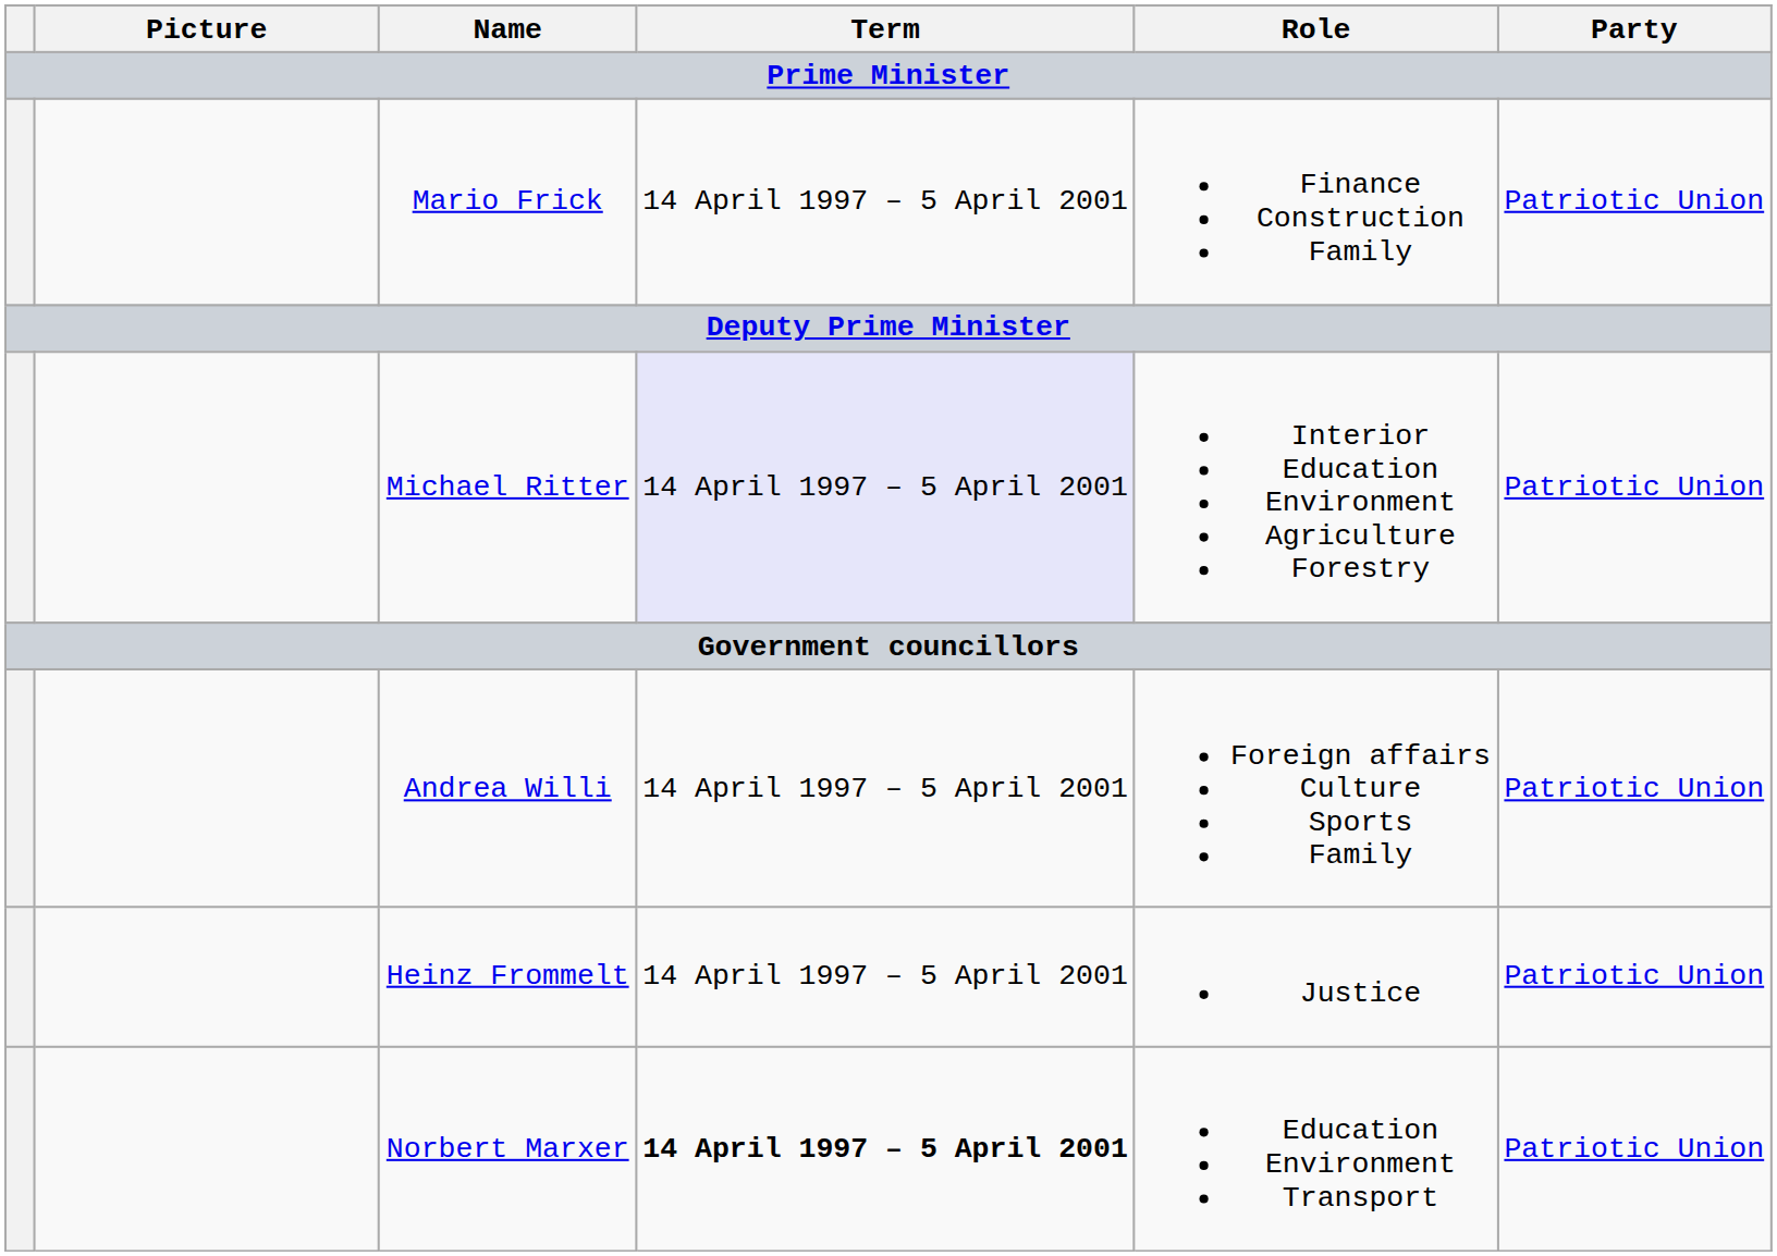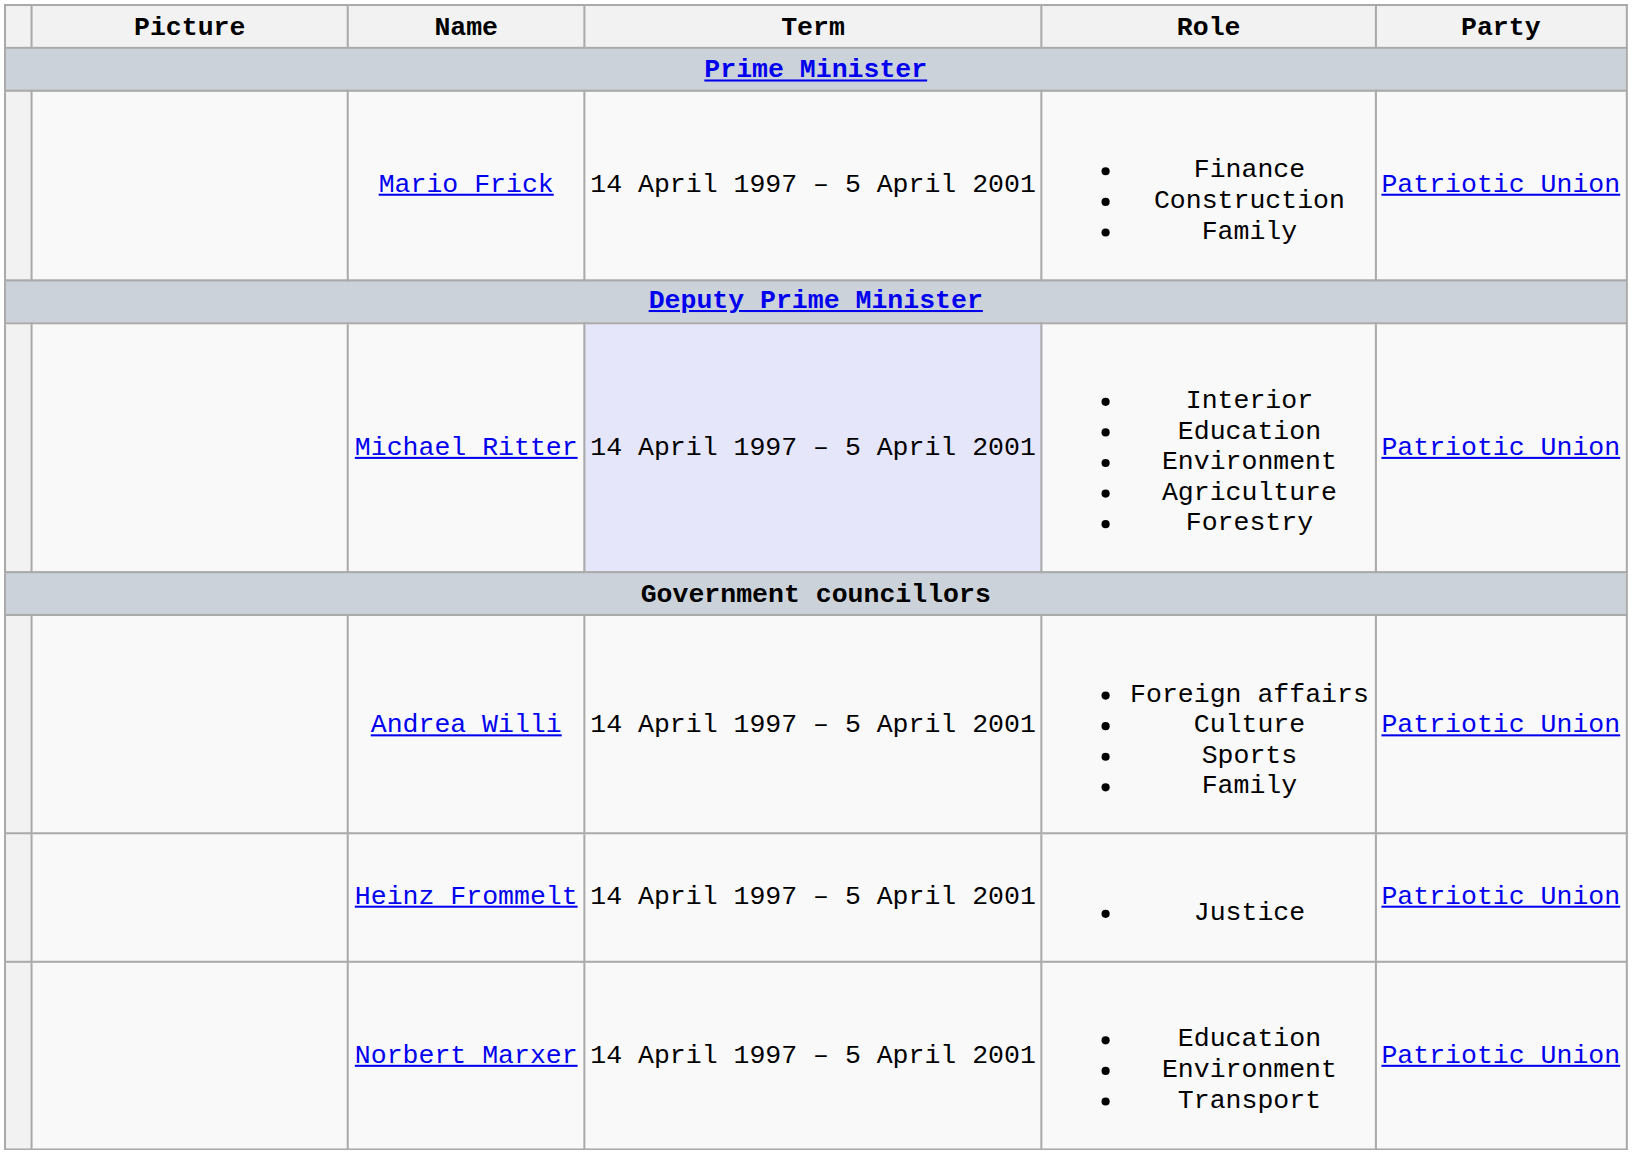Norbert Marxer | Term: bold -> normal
